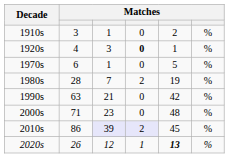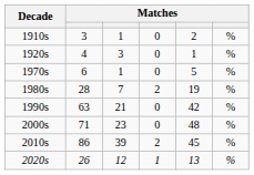1920s | column 4: bold -> normal
2010s | column 3: lavender background -> no background
2010s | column 4: lavender background -> no background
2020s | column 5: bold -> normal
